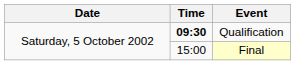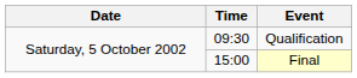Qualification | Time: bold -> normal
